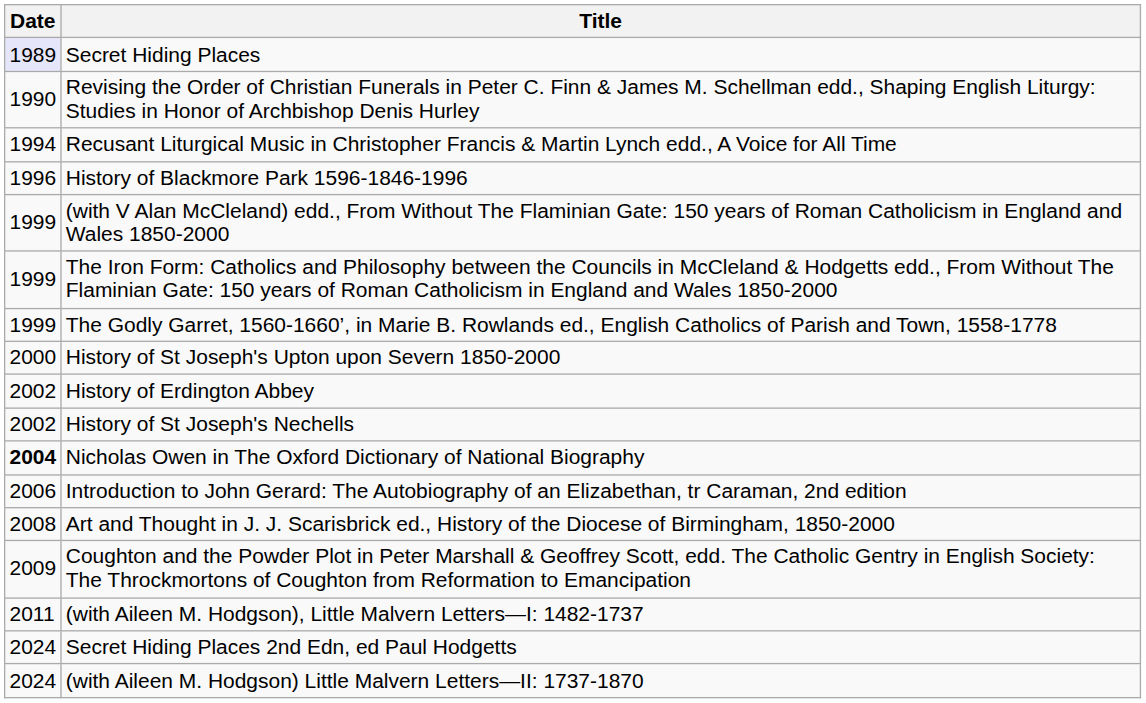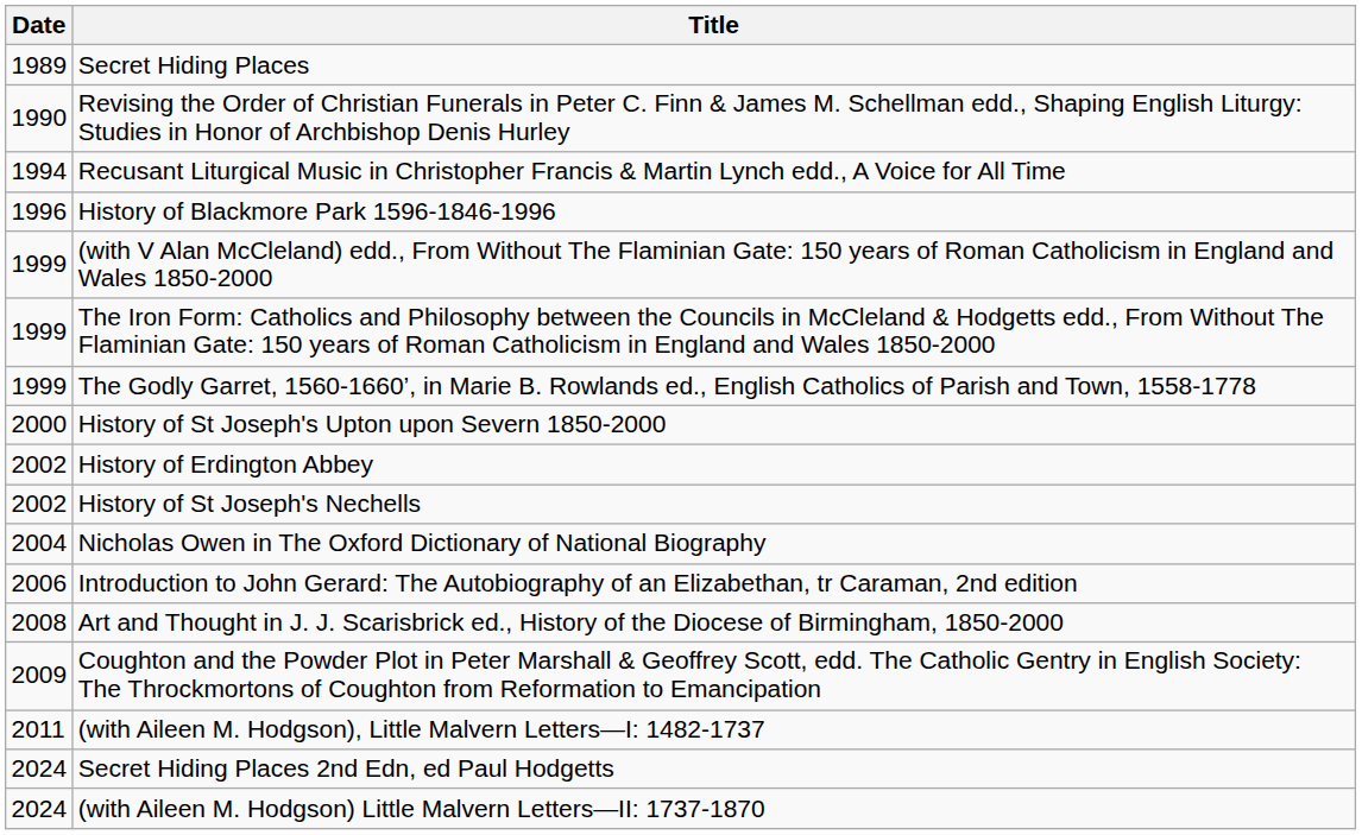Secret Hiding Places | Date: lavender background -> no background
Nicholas Owen in The Oxford Dictionary of National Biography | Date: bold -> normal
